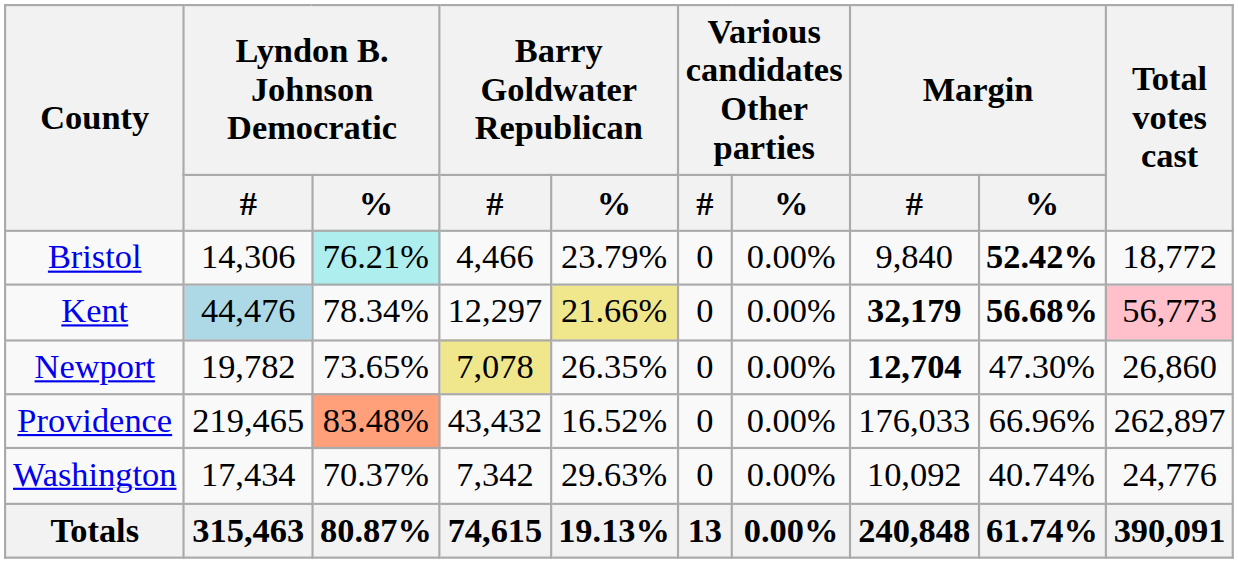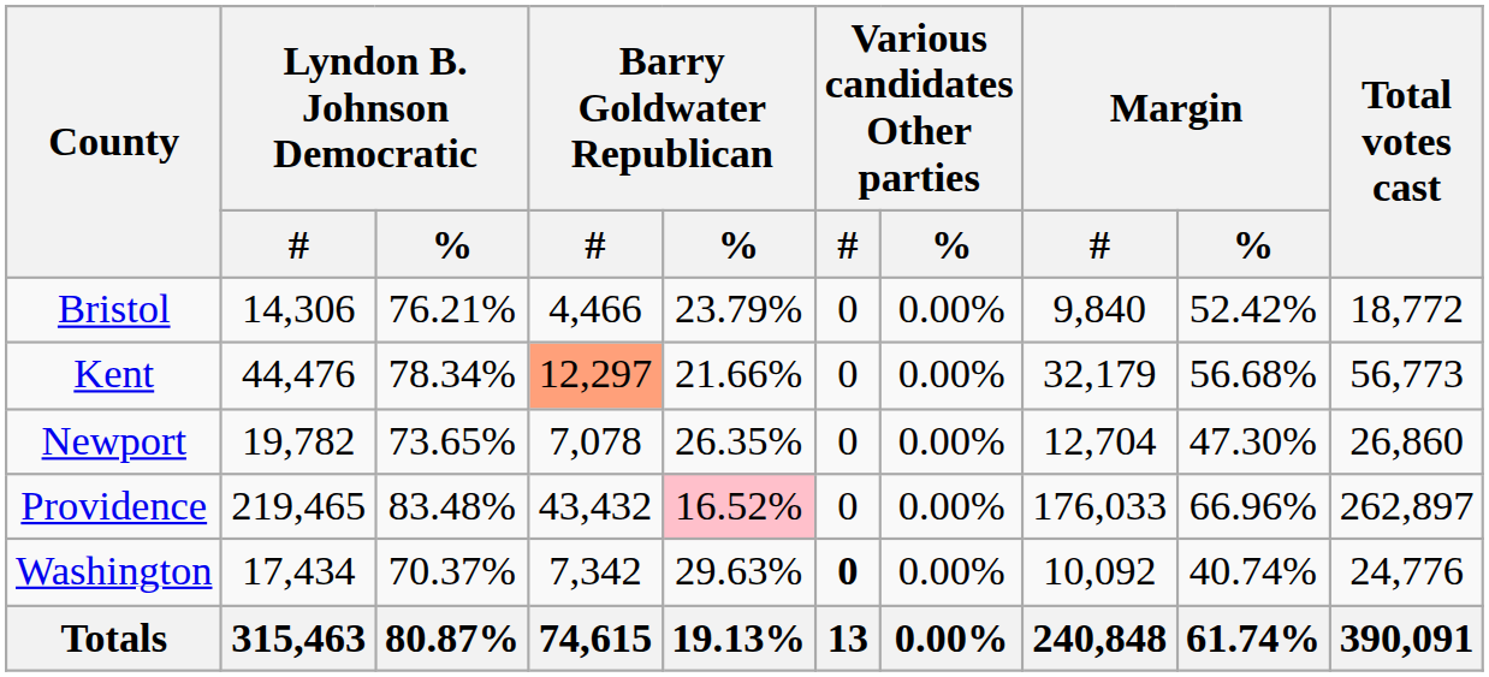Bristol | Lyndon B. Johnson Democratic / %: paleturquoise background -> no background
Bristol | Margin / %: bold -> normal
Kent | Lyndon B. Johnson Democratic / #: lightblue background -> no background
Kent | Barry Goldwater Republican / #: no background -> lightsalmon background
Kent | Barry Goldwater Republican / %: khaki background -> no background
Kent | Margin / #: bold -> normal
Kent | Margin / %: bold -> normal
Kent | Total votes cast: pink background -> no background
Newport | Barry Goldwater Republican / #: khaki background -> no background
Newport | Margin / #: bold -> normal
Providence | Lyndon B. Johnson Democratic / %: lightsalmon background -> no background
Providence | Barry Goldwater Republican / %: no background -> pink background
Washington | Various candidates Other parties / #: normal -> bold
